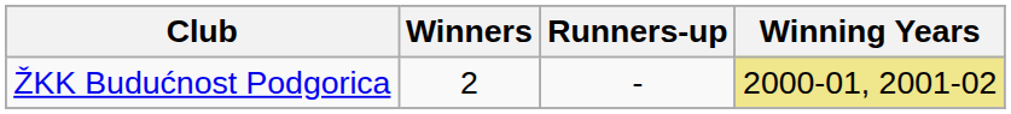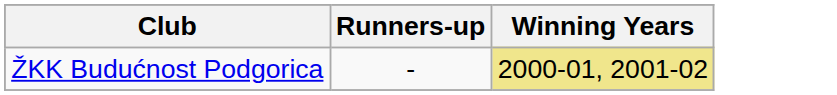- column: Winners | 2
